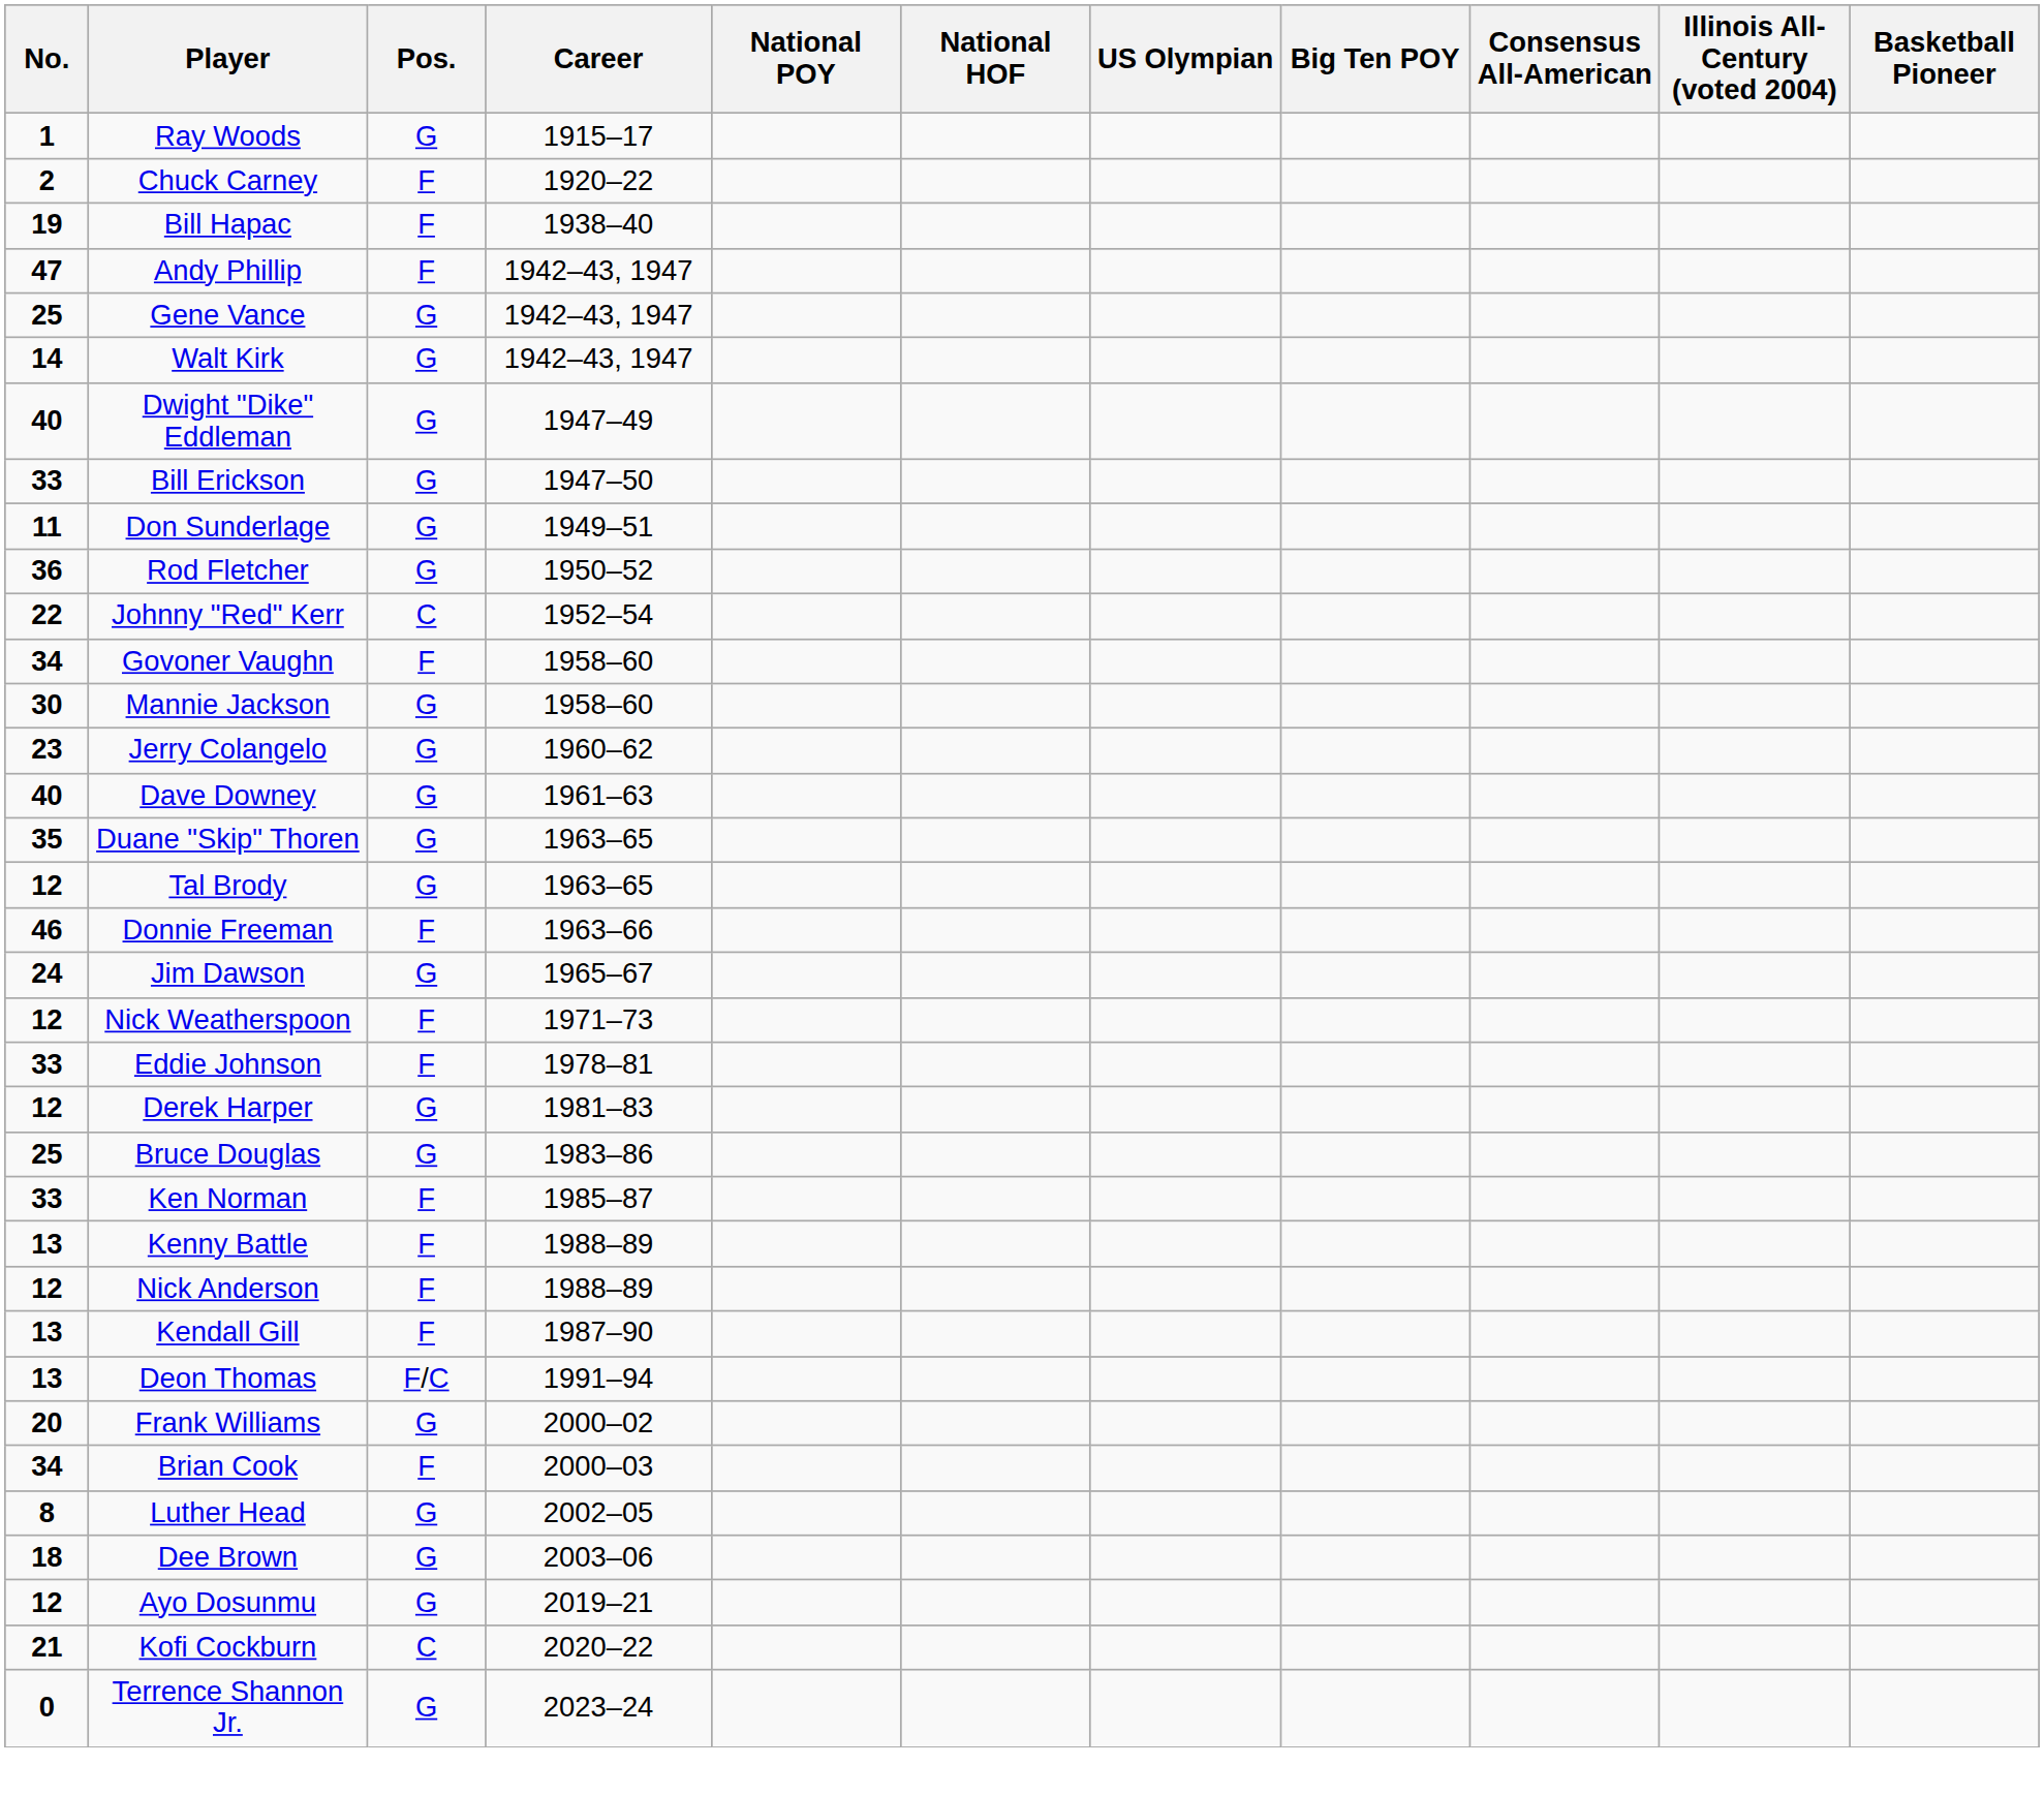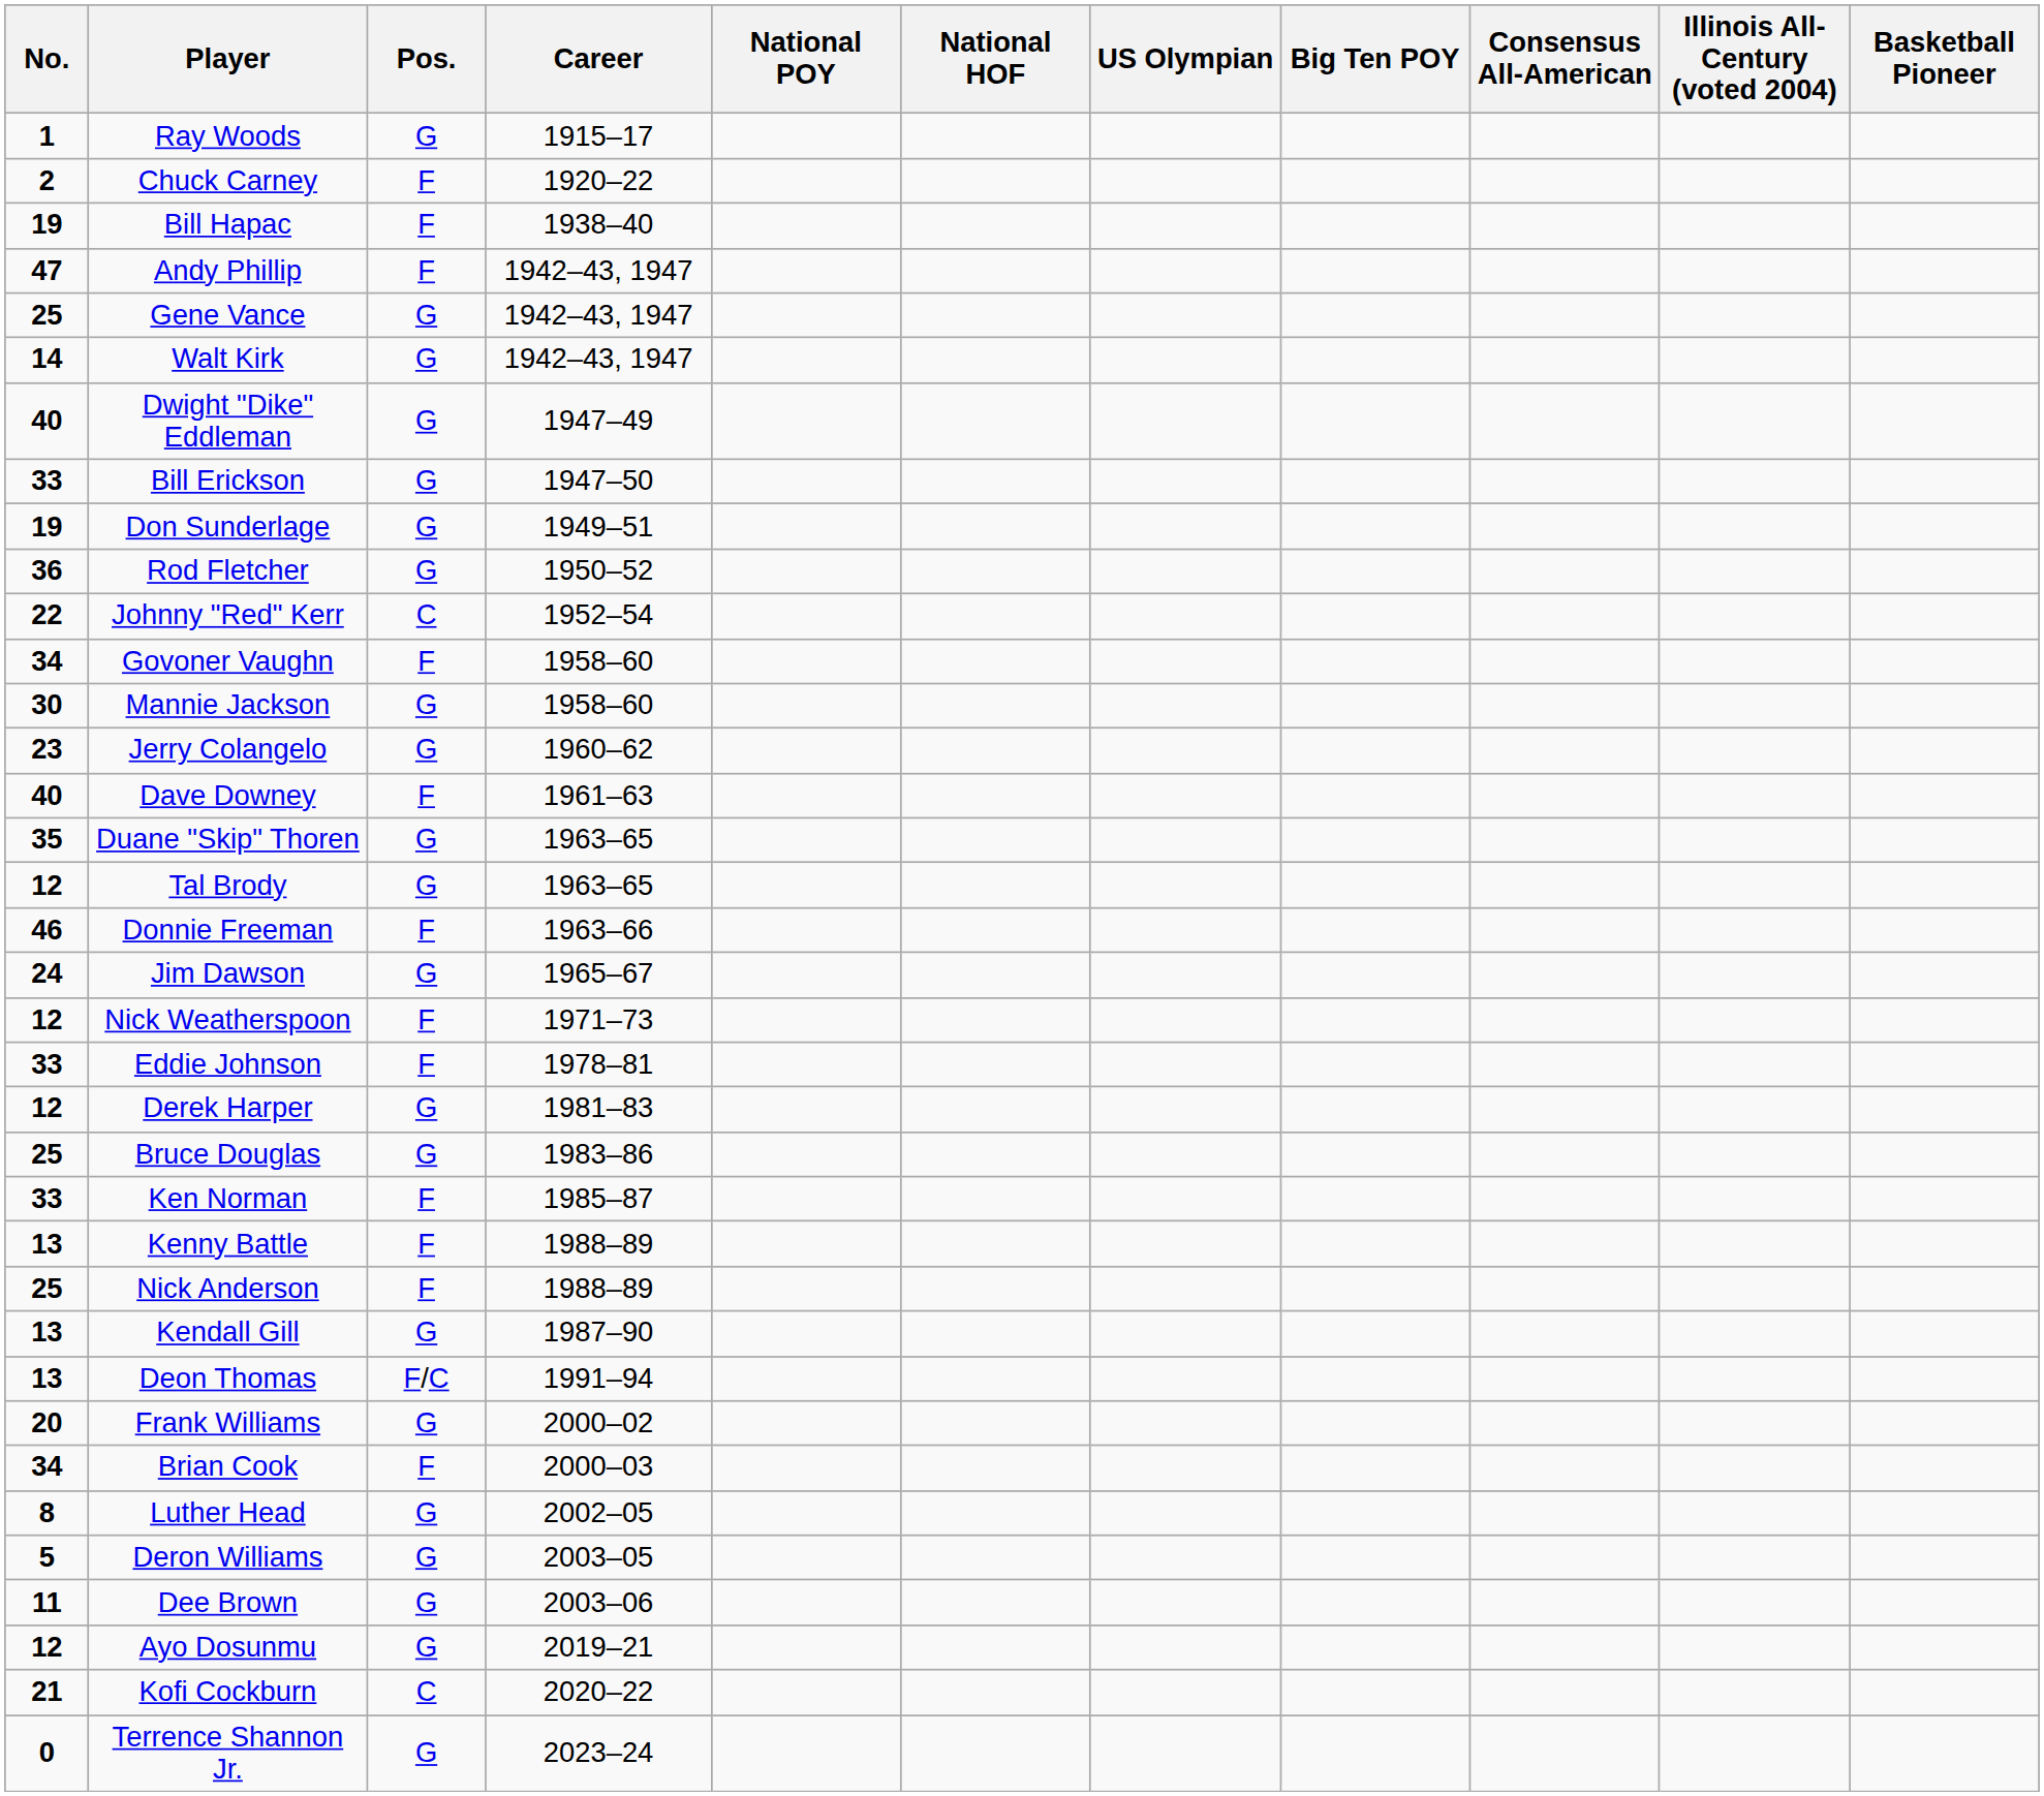Don Sunderlage | No.: 11 -> 19
Dave Downey | Pos.: G -> F
Nick Anderson | No.: 12 -> 25
Kendall Gill | Pos.: F -> G
+ row: 5 | Deron Williams | G | 2003–05
Dee Brown | No.: 18 -> 11
